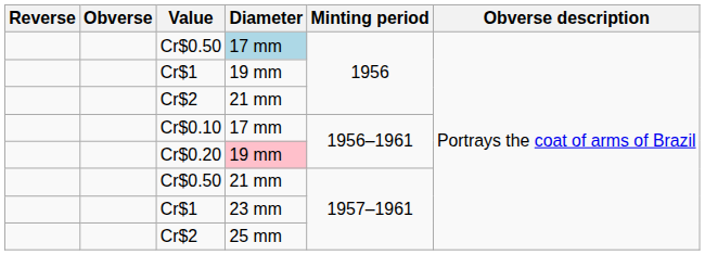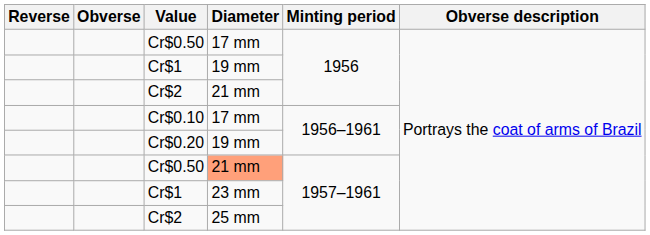Cr$0.50 / 17 mm | Diameter: lightblue background -> no background
Cr$0.20 | Diameter: pink background -> no background
Cr$0.50 / 21 mm | Diameter: no background -> lightsalmon background
